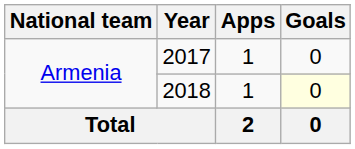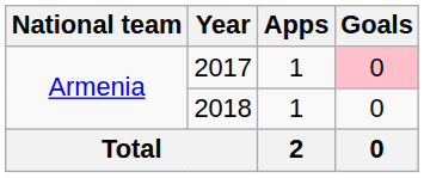2017 | Goals: no background -> pink background
2018 | Goals: lightyellow background -> no background
